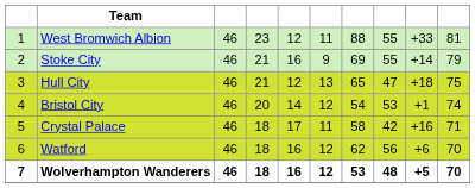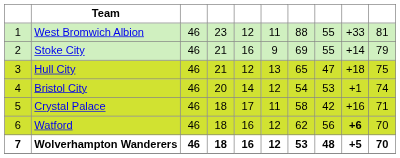Watford | column 9: normal -> bold
